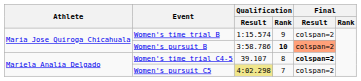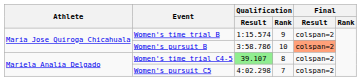Women's pursuit B | Qualification / Rank: bold -> normal
Women's time trial C4-5 | Qualification / Result: no background -> lightgreen background
Women's time trial C4-5 | Final / Result: bold -> normal
Women's pursuit C5 | Qualification / Result: khaki background -> no background
